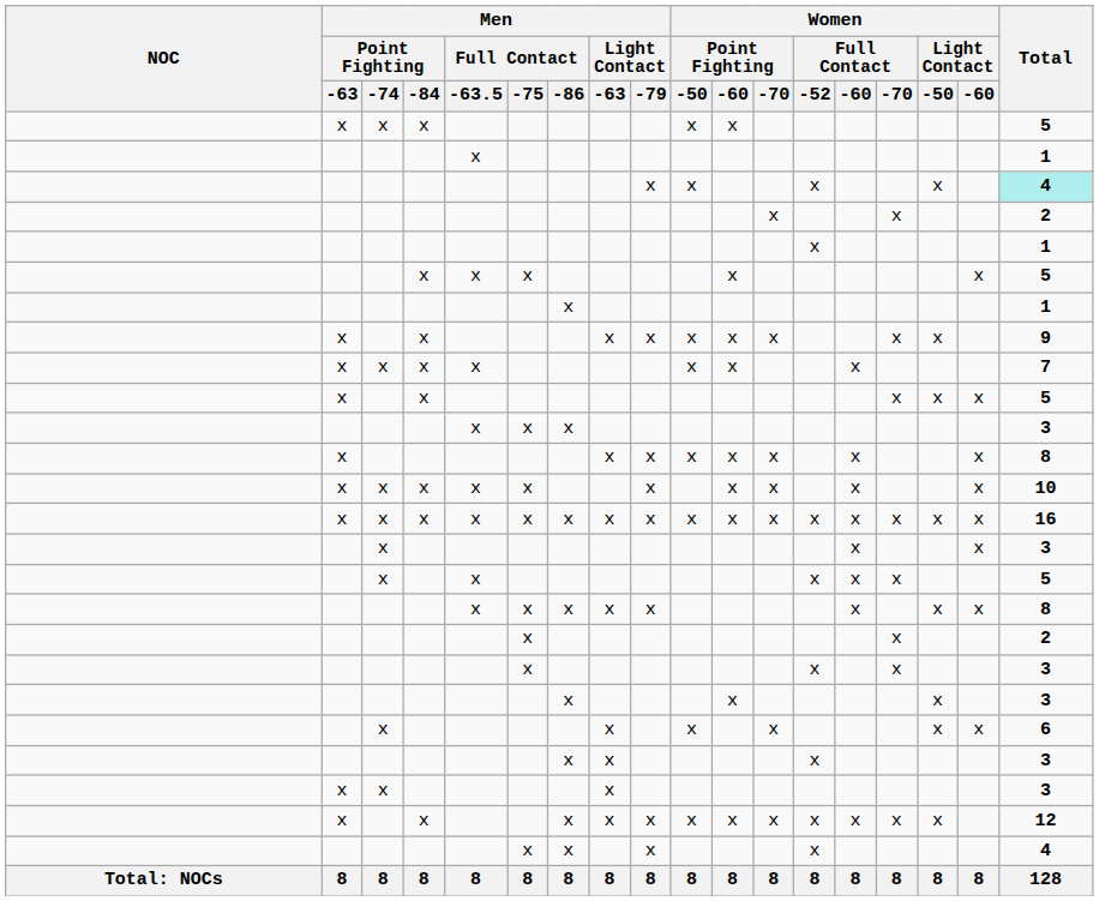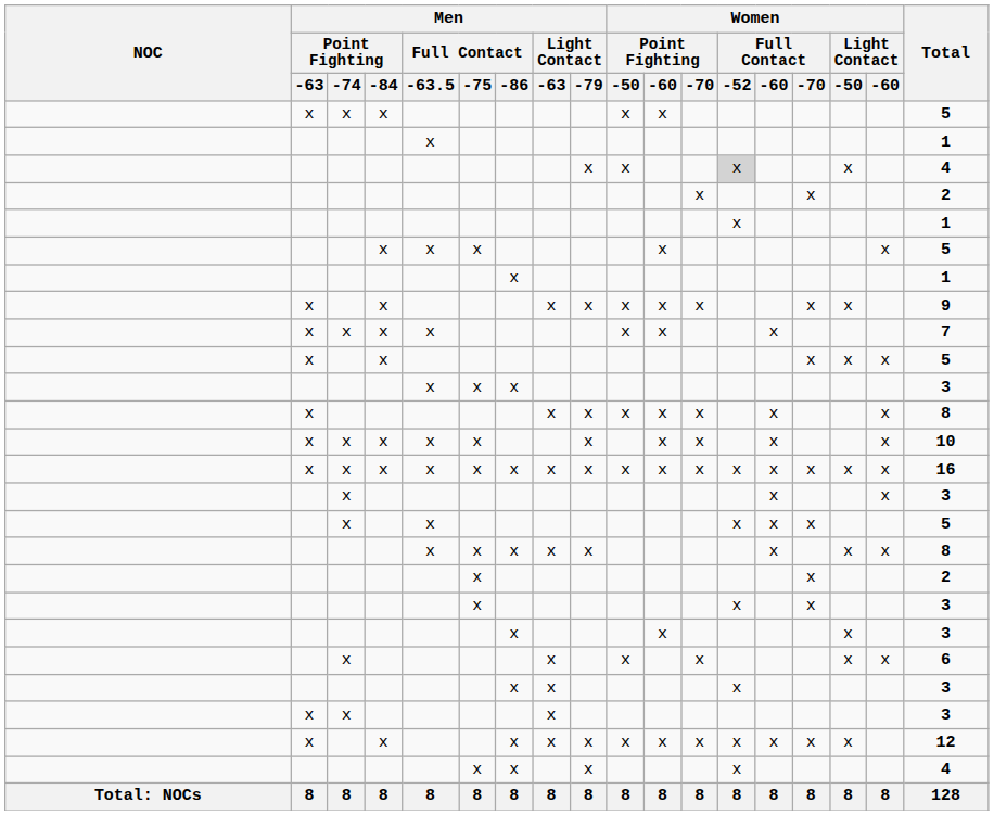row 6 | Women / Full Contact / -52: no background -> lightgrey background
row 6 | Total: paleturquoise background -> no background
